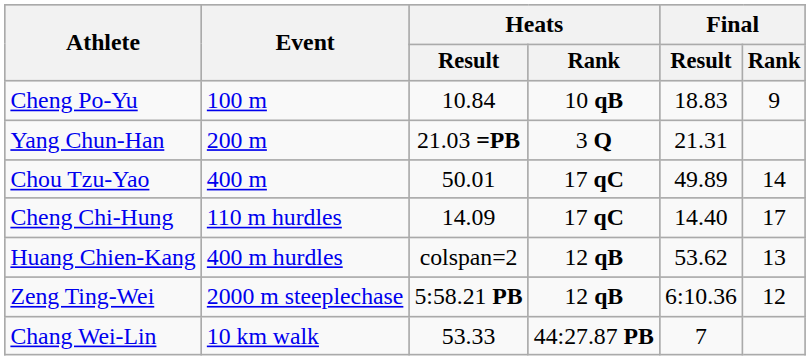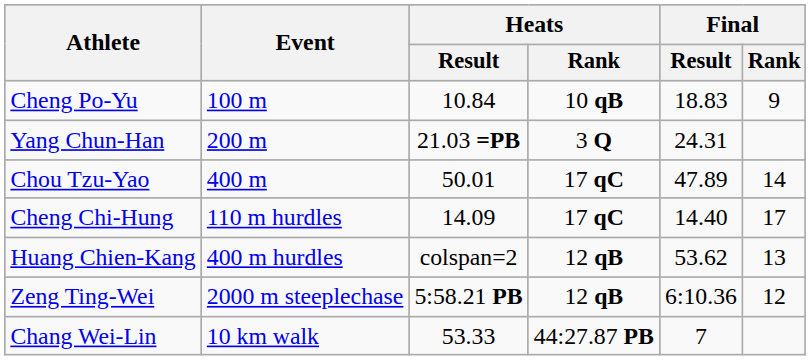Yang Chun-Han | Final / Result: 21.31 -> 24.31
Chou Tzu-Yao | Final / Result: 49.89 -> 47.89
